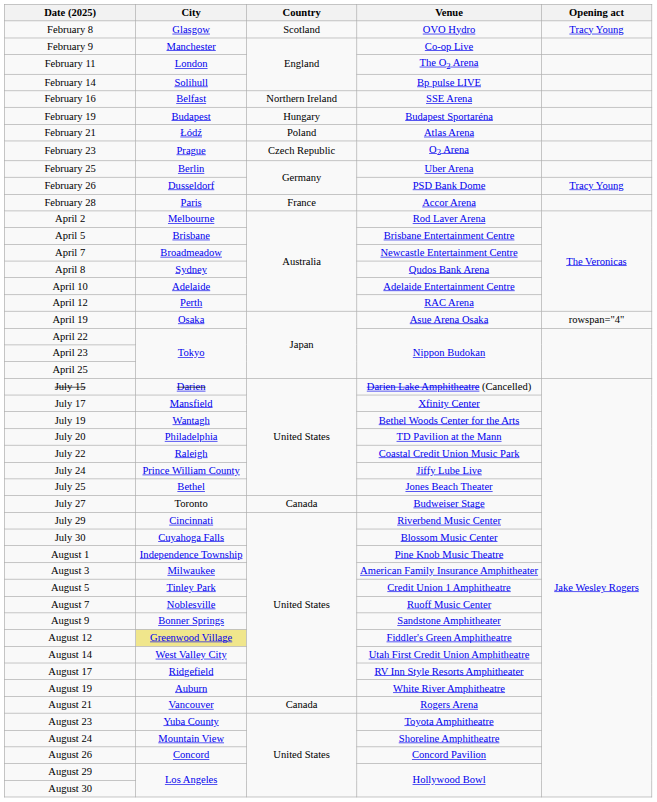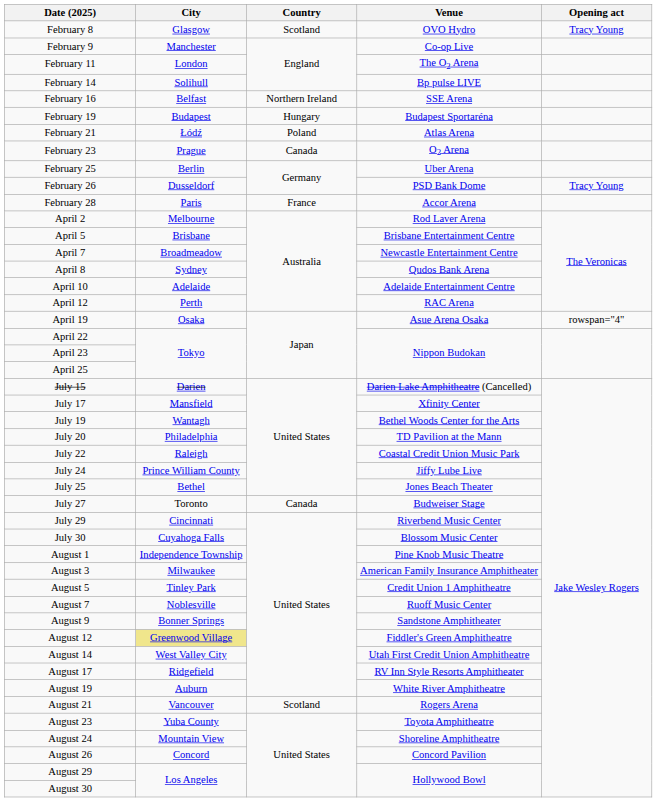February 23 | Country: Czech Republic -> Canada
August 21 | Country: Canada -> Scotland
